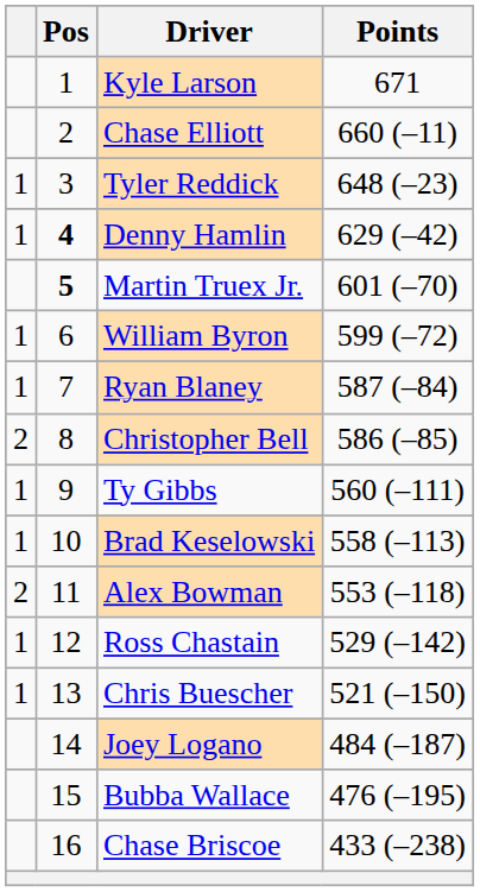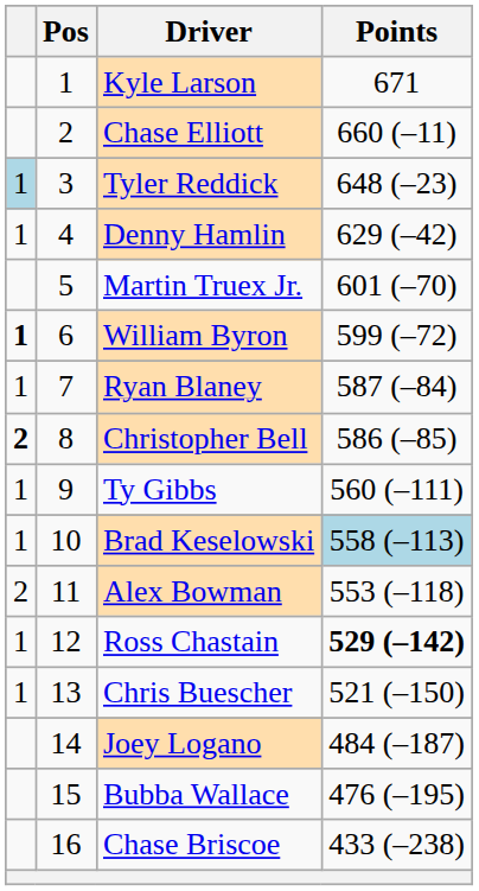Tyler Reddick | column 1: no background -> lightblue background
Denny Hamlin | Pos: bold -> normal
Martin Truex Jr. | Pos: bold -> normal
William Byron | column 1: normal -> bold
Christopher Bell | column 1: normal -> bold
Brad Keselowski | Points: no background -> lightblue background
Ross Chastain | Points: normal -> bold
